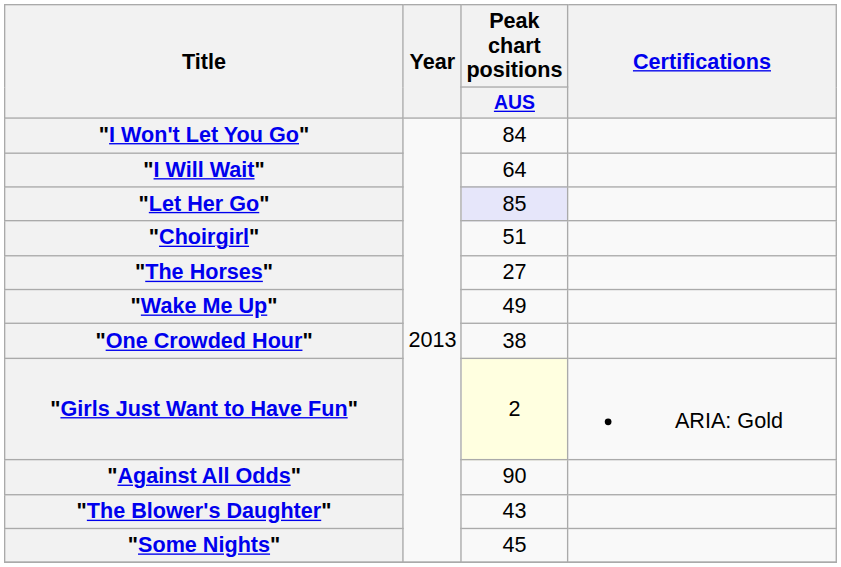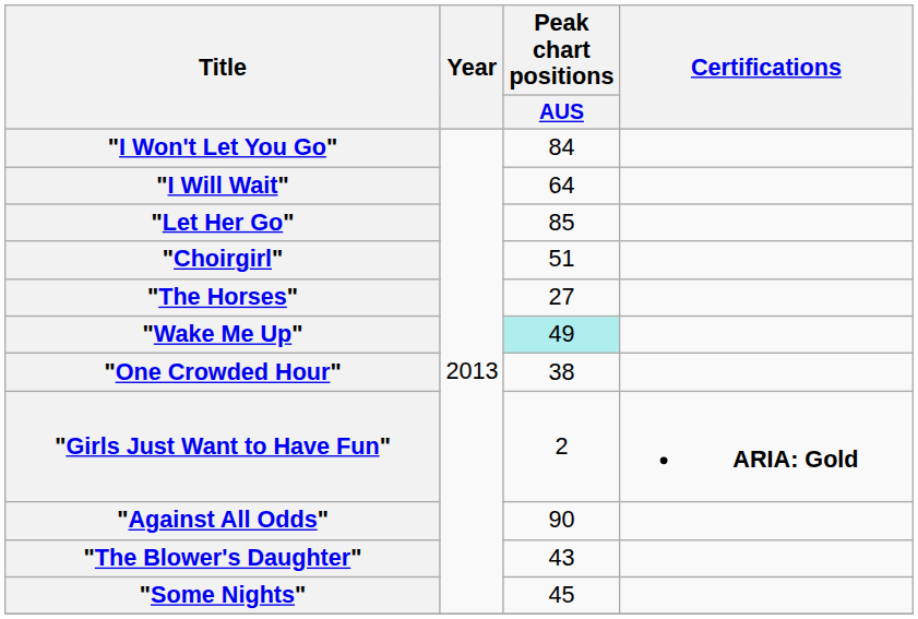"Let Her Go" | Peak chart positions / AUS: lavender background -> no background
"Wake Me Up" | Peak chart positions / AUS: no background -> paleturquoise background
"Girls Just Want to Have Fun" | Peak chart positions / AUS: lightyellow background -> no background
"Girls Just Want to Have Fun" | Certifications: normal -> bold
